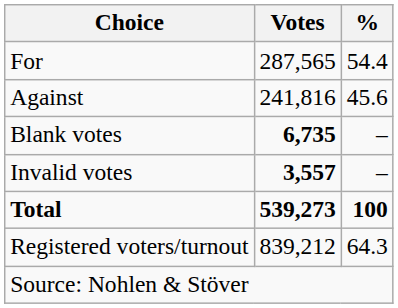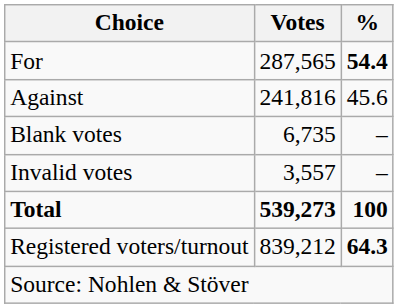For | %: normal -> bold
Blank votes | Votes: bold -> normal
Invalid votes | Votes: bold -> normal
Registered voters/turnout | %: normal -> bold
